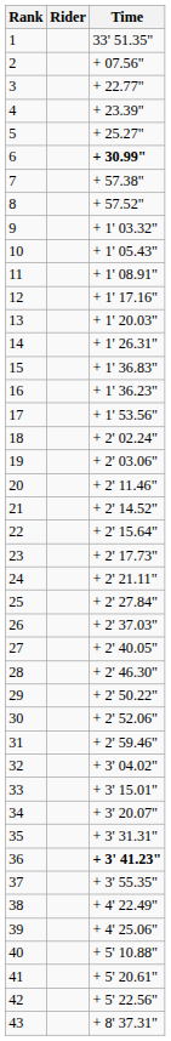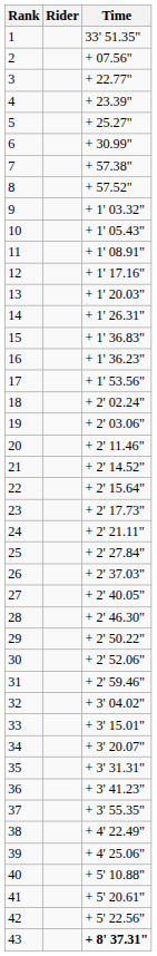6 | Time: bold -> normal
36 | Time: bold -> normal
43 | Time: normal -> bold
